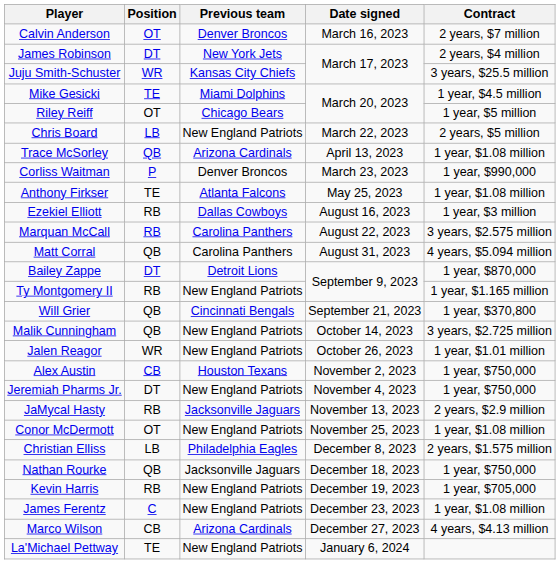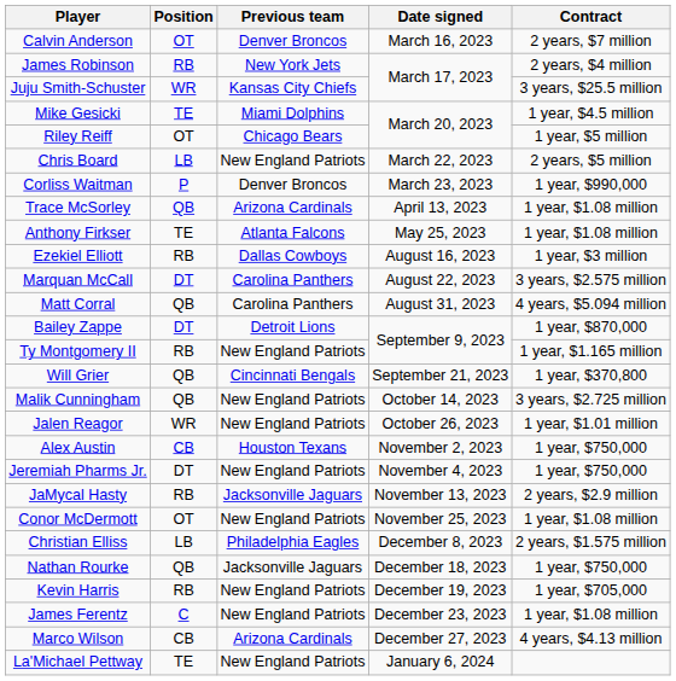James Robinson | Position: DT -> RB
rows swapped: Corliss Waitman <-> Trace McSorley
Marquan McCall | Position: RB -> DT
